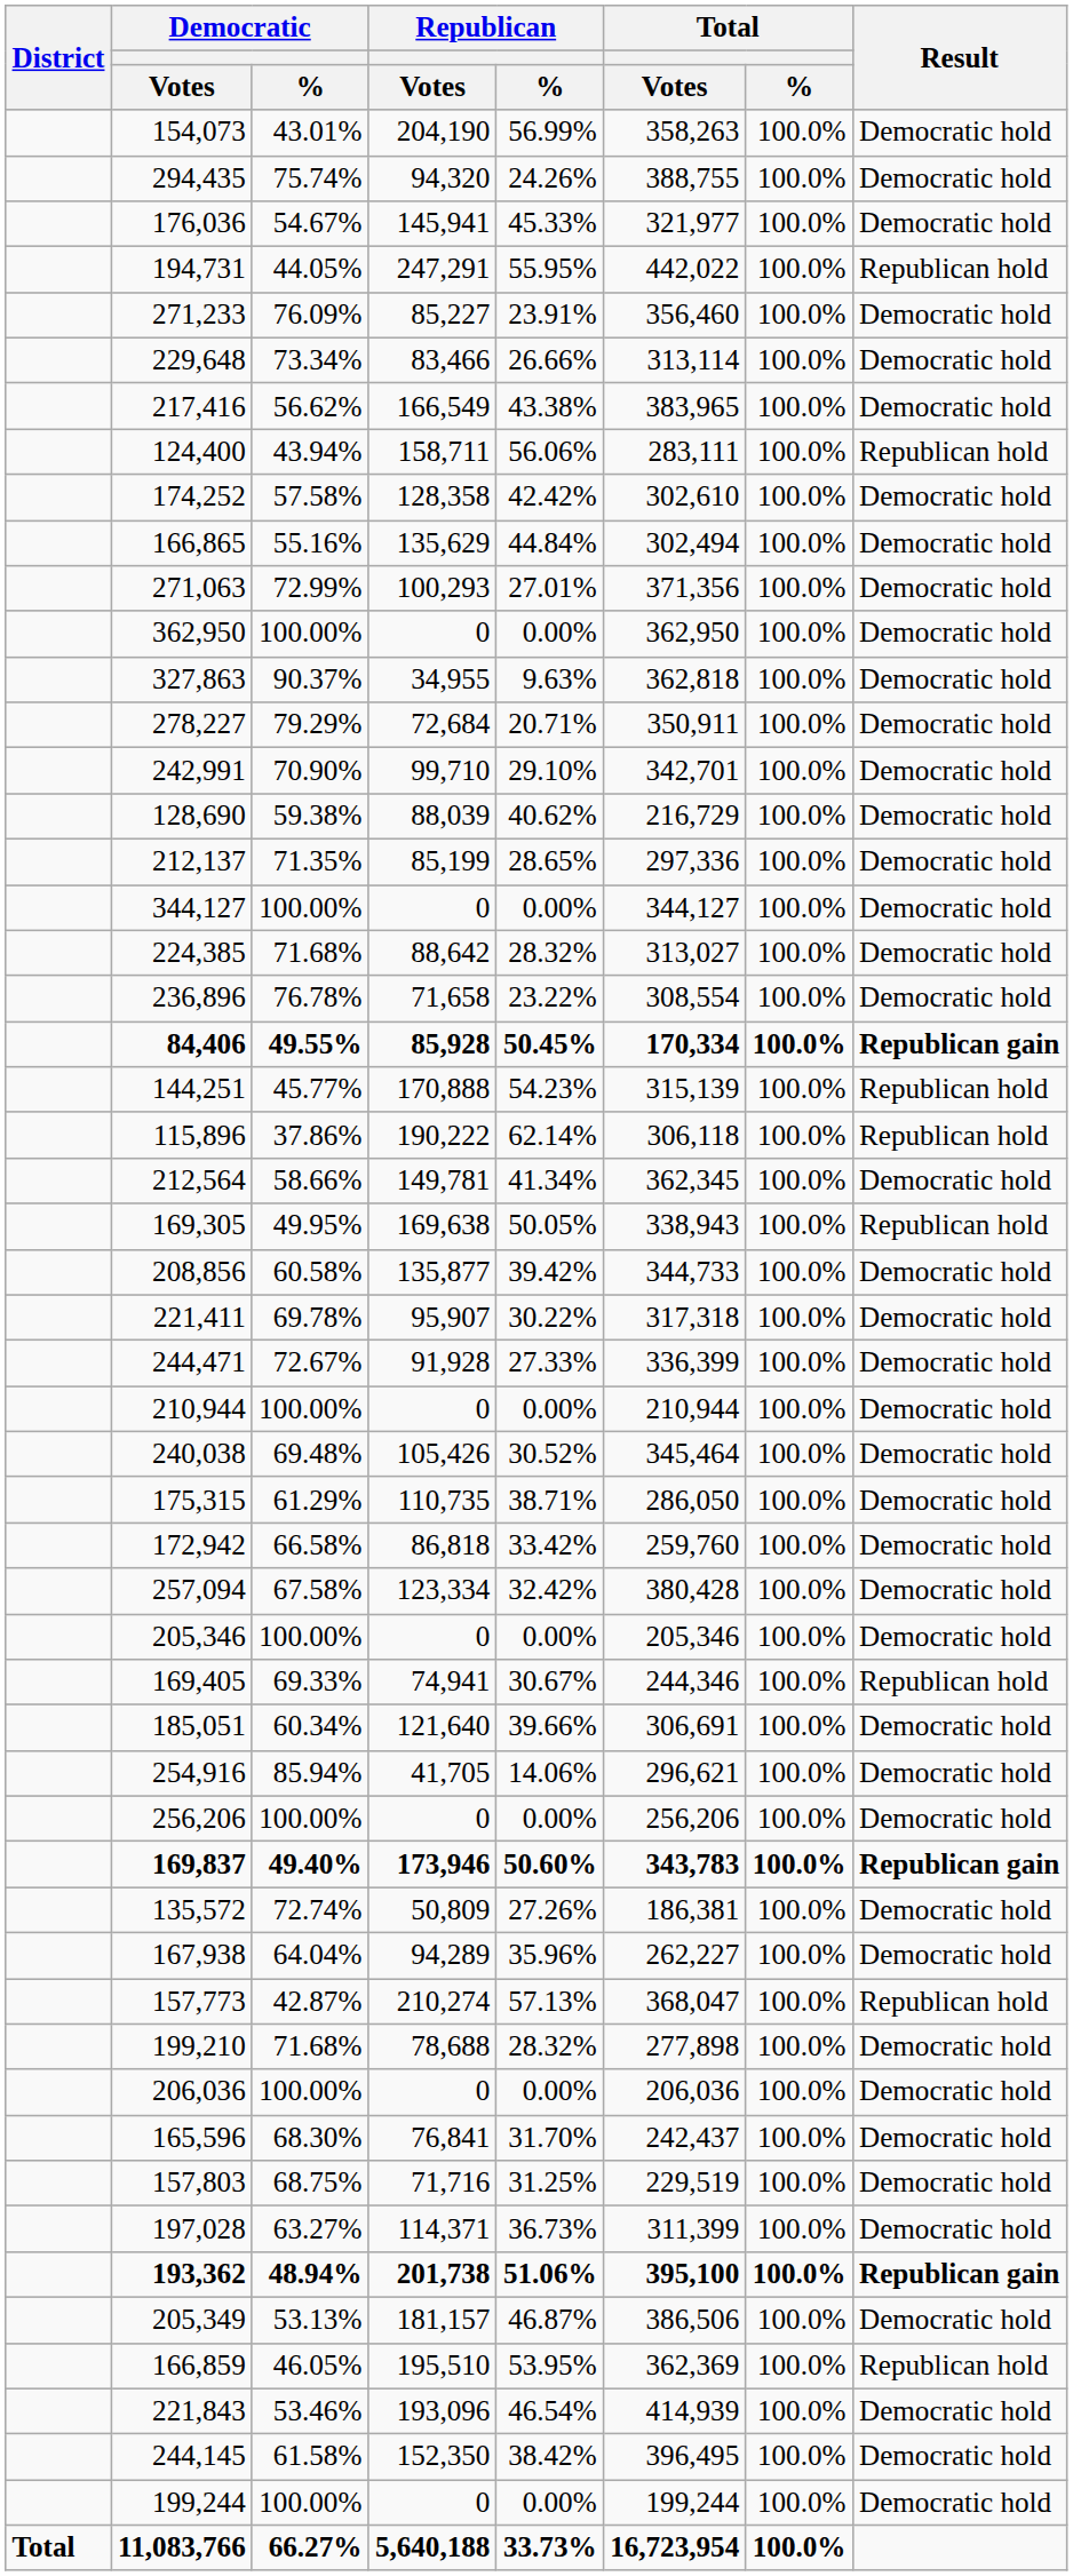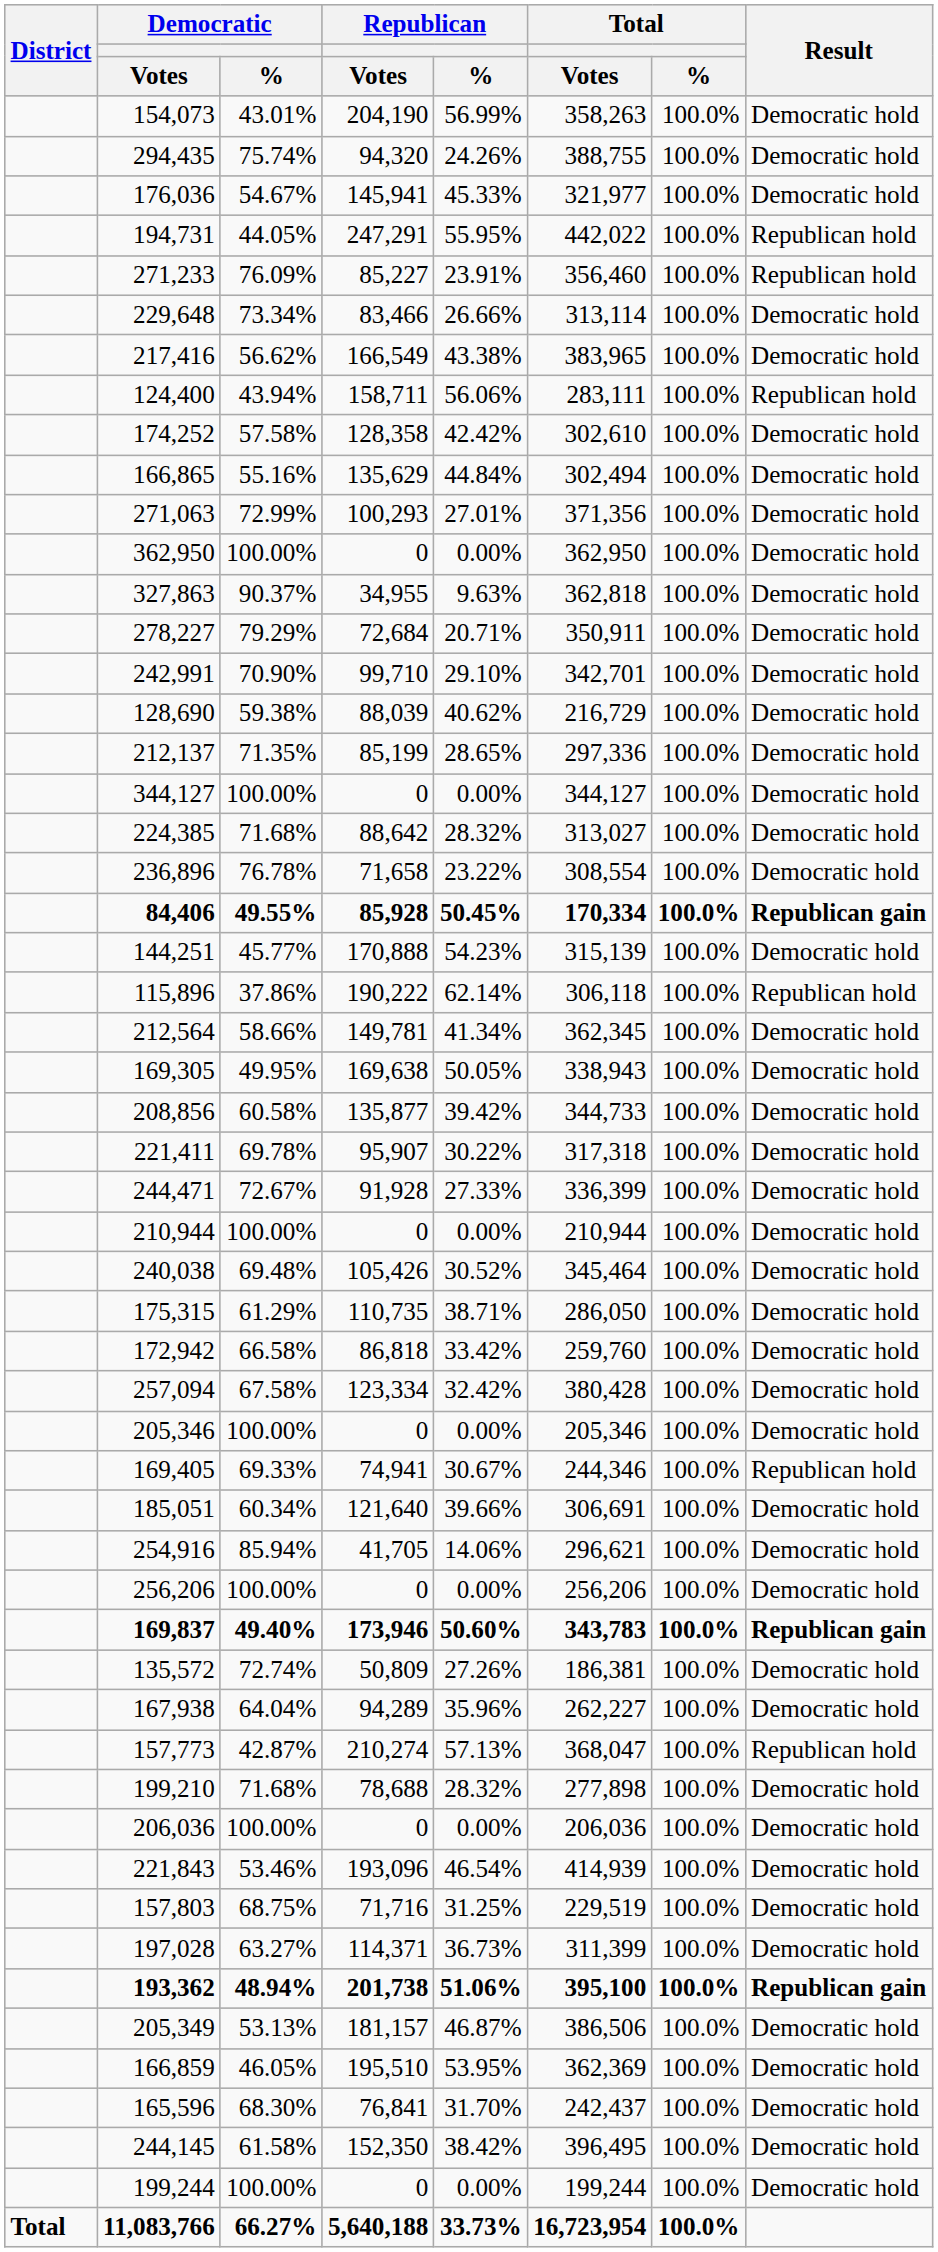271,233 | Result: Democratic hold -> Republican hold
144,251 | Result: Republican hold -> Democratic hold
169,305 | Result: Republican hold -> Democratic hold
rows swapped: 221,843 <-> 165,596
166,859 | Result: Republican hold -> Democratic hold
